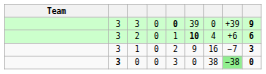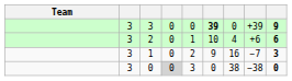row 2 | column 5: bold -> normal
row 2 | column 6: normal -> bold
row 3 | column 6: bold -> normal
row 5 | column 2: bold -> normal
row 5 | column 4: no background -> lightgrey background
row 5 | column 8: lightgreen background -> no background
